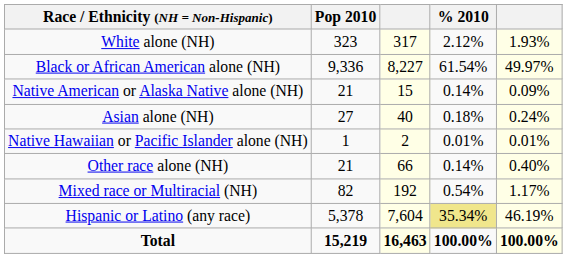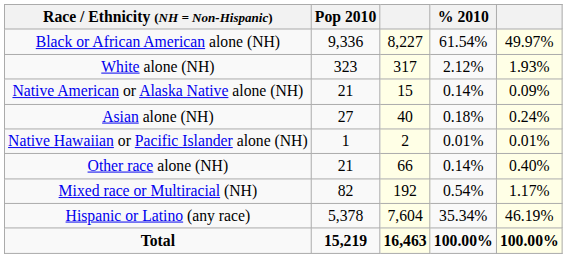rows swapped: White alone (NH) <-> Black or African American alone (NH)
Hispanic or Latino (any race) | % 2010: khaki background -> no background
